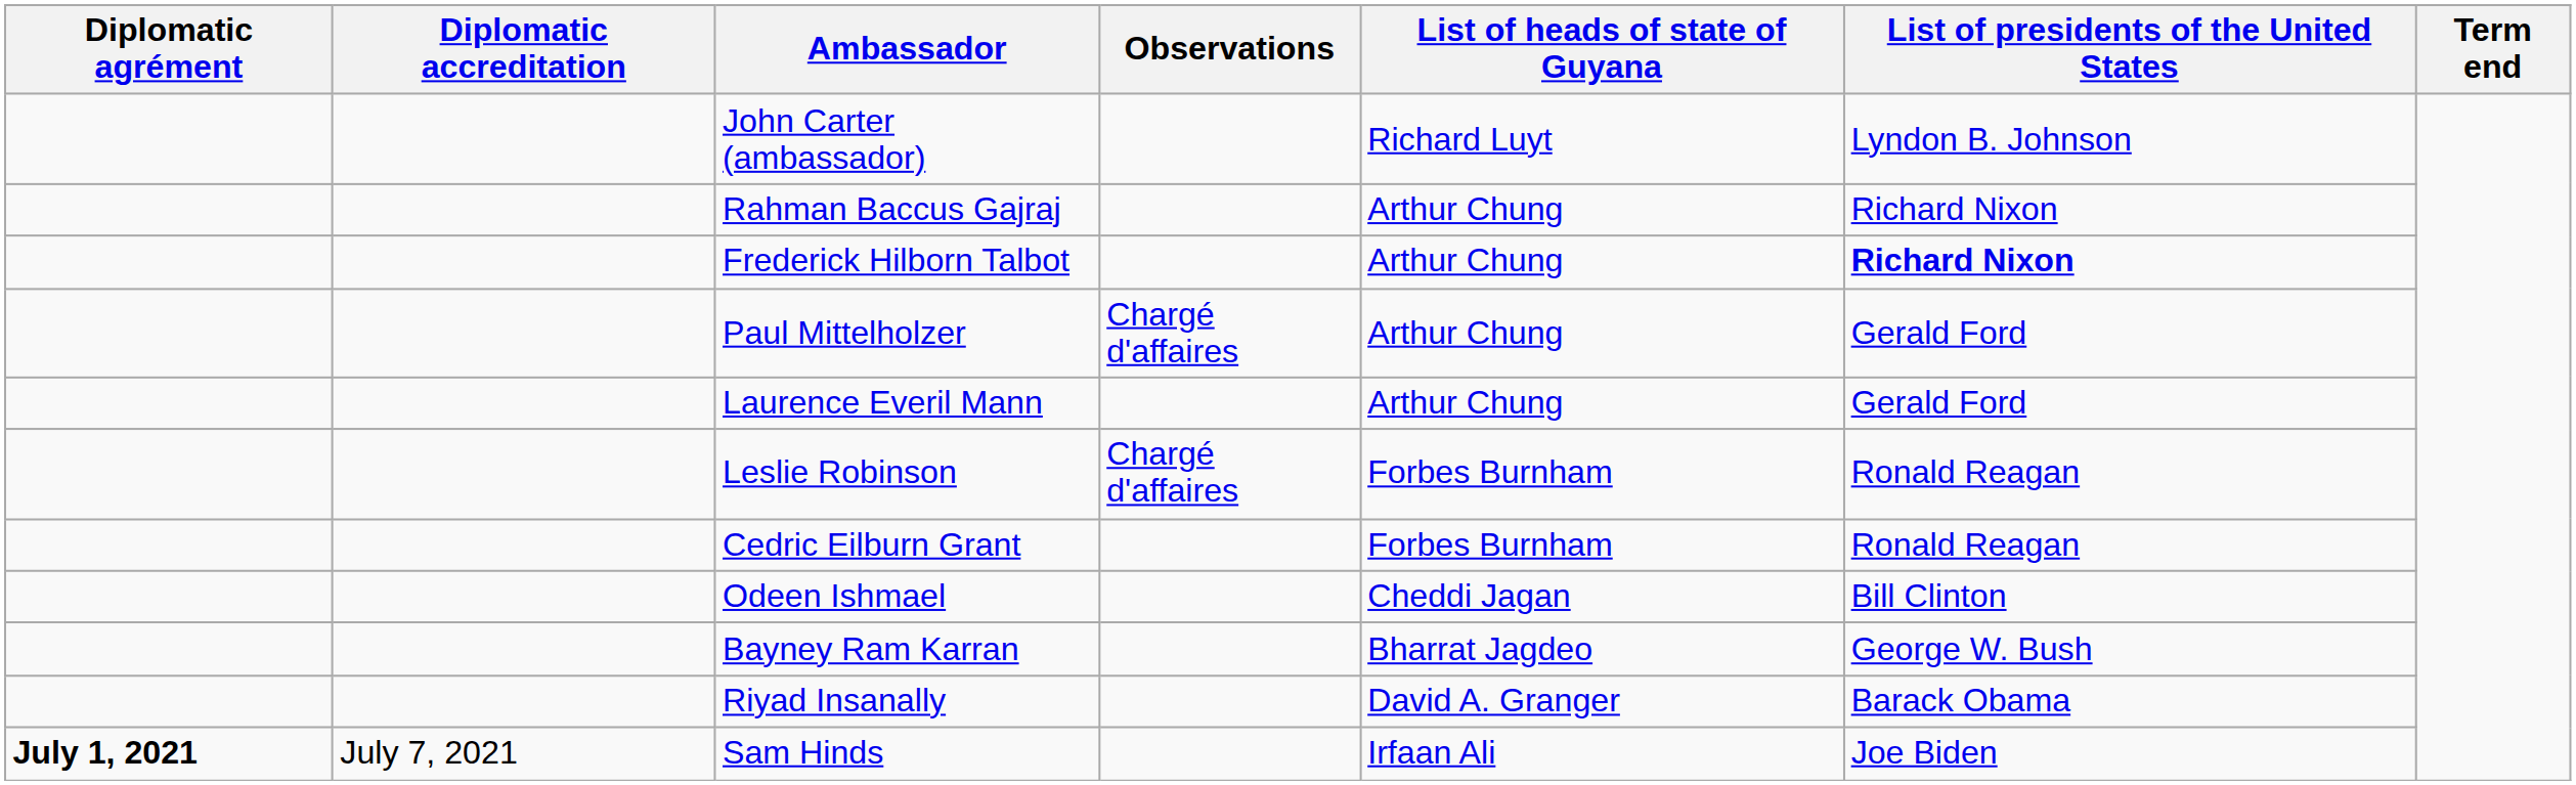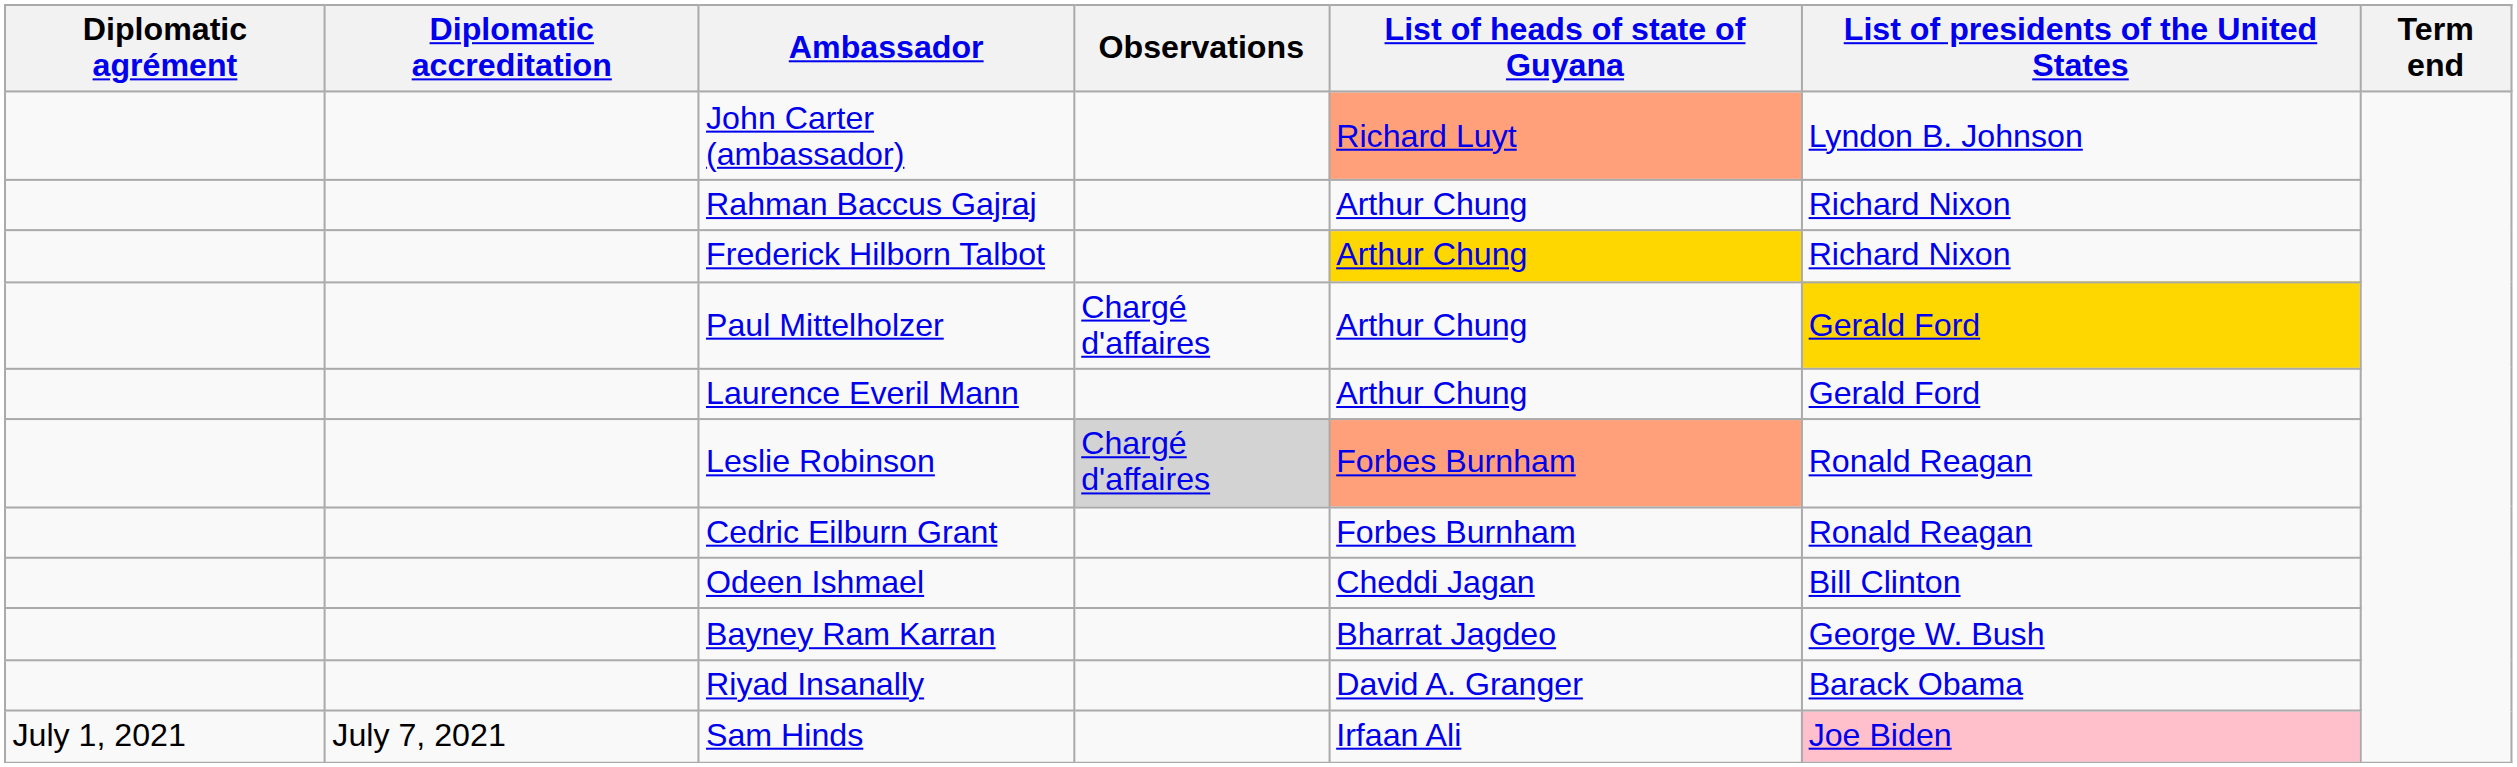John Carter (ambassador) | List of heads of state of Guyana: no background -> lightsalmon background
Frederick Hilborn Talbot | List of heads of state of Guyana: no background -> gold background
Frederick Hilborn Talbot | List of presidents of the United States: bold -> normal
Paul Mittelholzer | List of presidents of the United States: no background -> gold background
Leslie Robinson | Observations: no background -> lightgrey background
Leslie Robinson | List of heads of state of Guyana: no background -> lightsalmon background
Sam Hinds | Diplomatic agrément: bold -> normal
Sam Hinds | List of presidents of the United States: no background -> pink background
